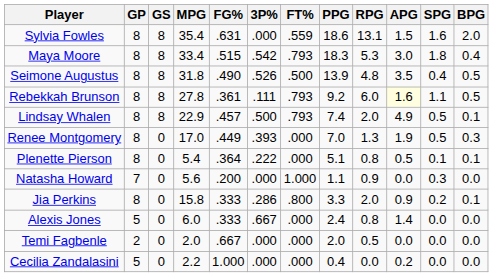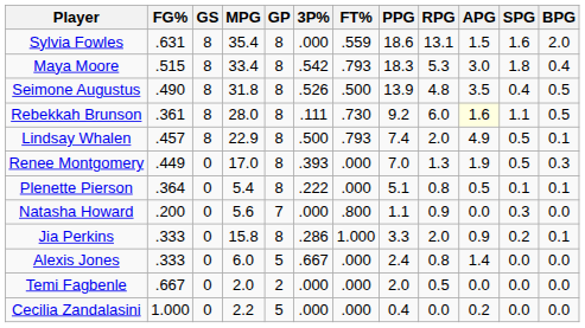columns swapped: GP <-> FG%
Rebekkah Brunson | MPG: 27.8 -> 28.0
Rebekkah Brunson | FT%: .793 -> .730
Natasha Howard | FT%: 1.000 -> .800
Jia Perkins | FT%: .800 -> 1.000
